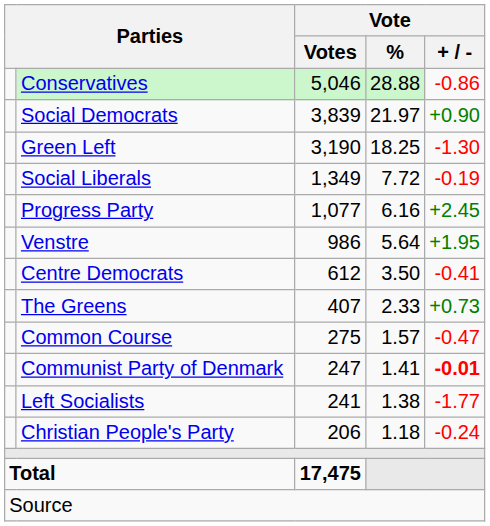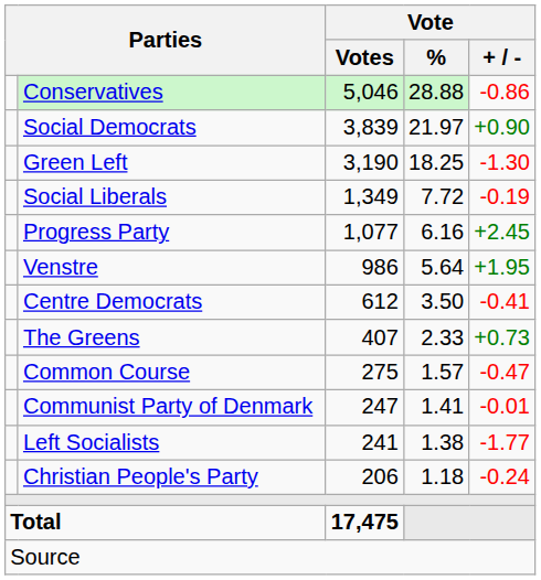Communist Party of Denmark | Vote / + / -: bold -> normal
